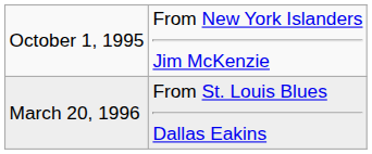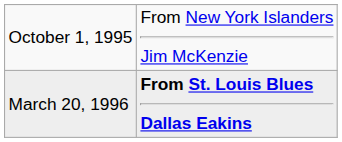March 20, 1996 | column 2: normal -> bold
